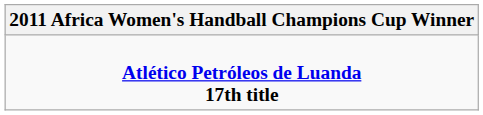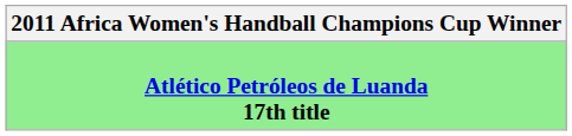row 2 | column 1: no background -> lightgreen background
